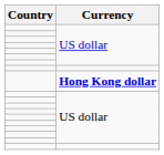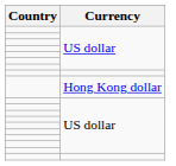row 10 | Currency: bold -> normal
